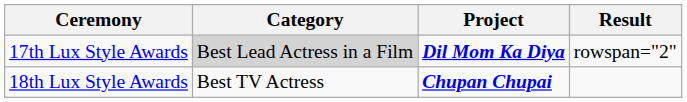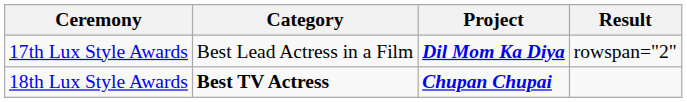17th Lux Style Awards | Category: lightgrey background -> no background
18th Lux Style Awards | Category: normal -> bold
